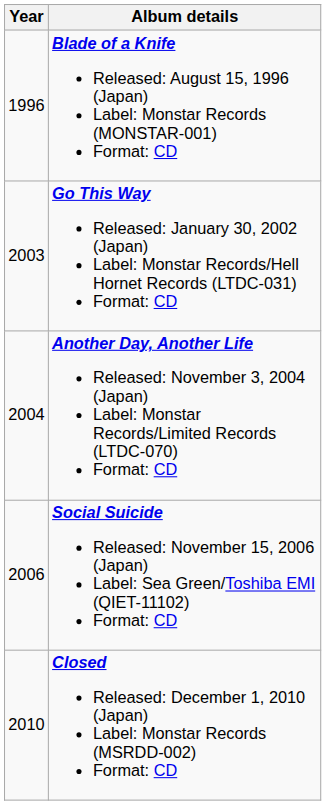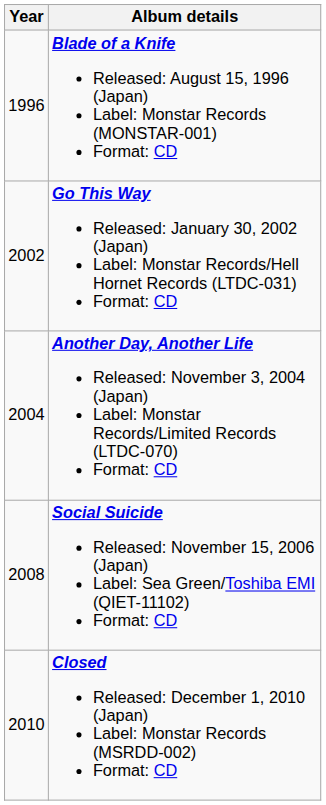row 3 | Year: 2003 -> 2002
row 5 | Year: 2006 -> 2008
